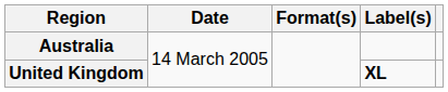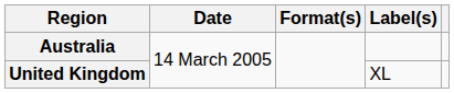United Kingdom | Label(s): bold -> normal
